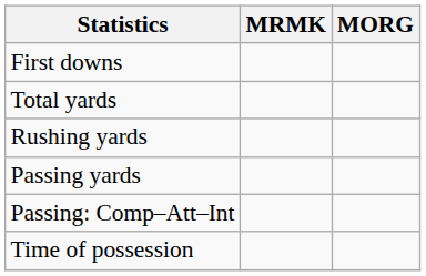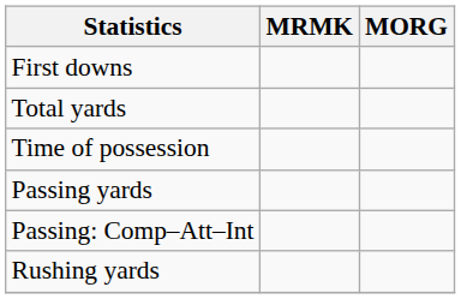rows swapped: Rushing yards <-> Time of possession
